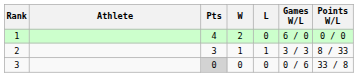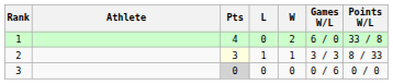columns swapped: W <-> L
row 2 | Points W/L: 0 / 0 -> 33 / 8
row 3 | Pts: no background -> lightyellow background
row 4 | Points W/L: 33 / 8 -> 0 / 0
